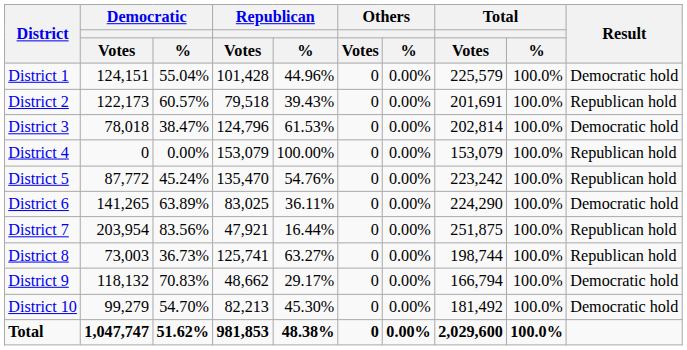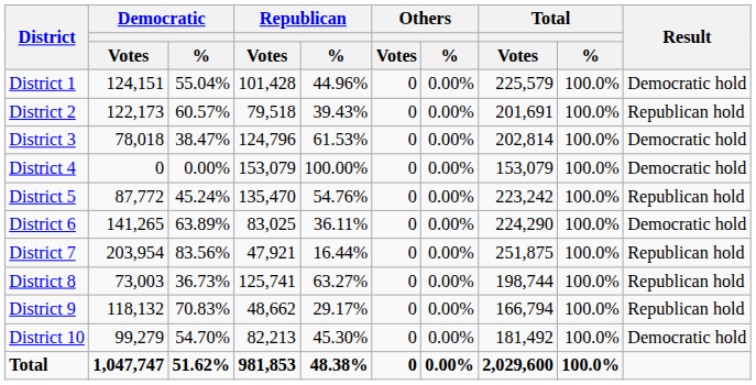District 4 | Result: Republican hold -> Democratic hold
District 9 | Result: Democratic hold -> Republican hold
